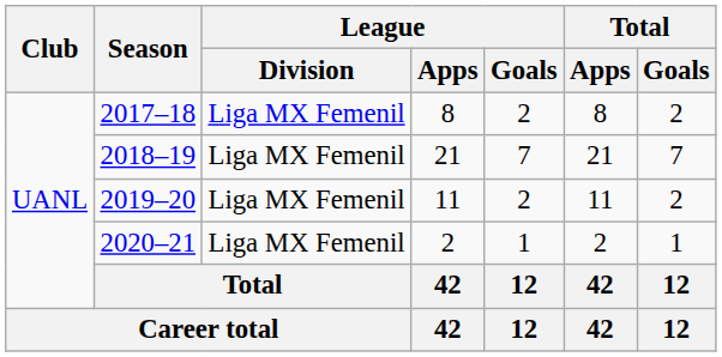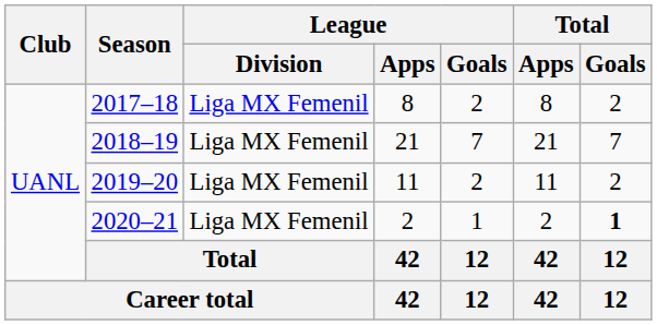2020–21 | Total / Goals: normal -> bold
